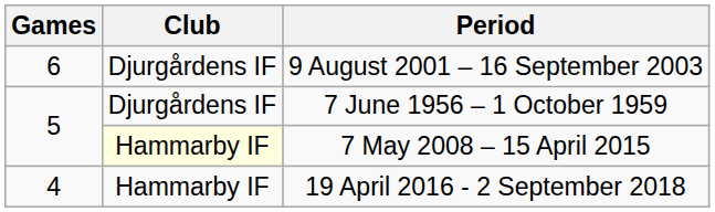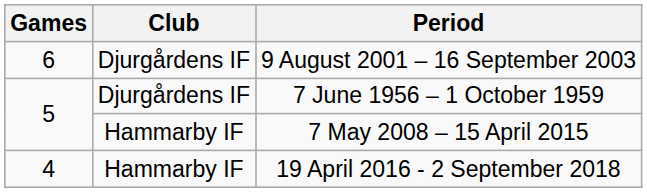7 May 2008 – 15 April 2015 | Club: lightyellow background -> no background
